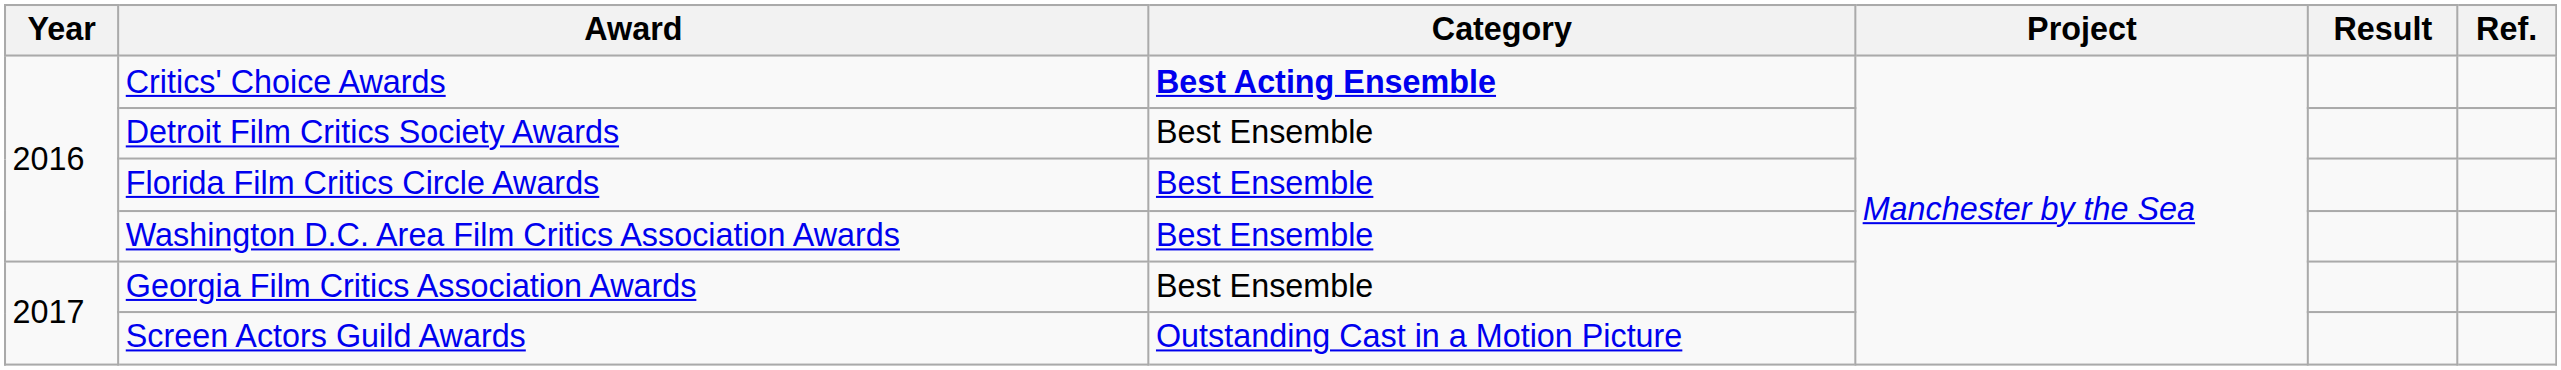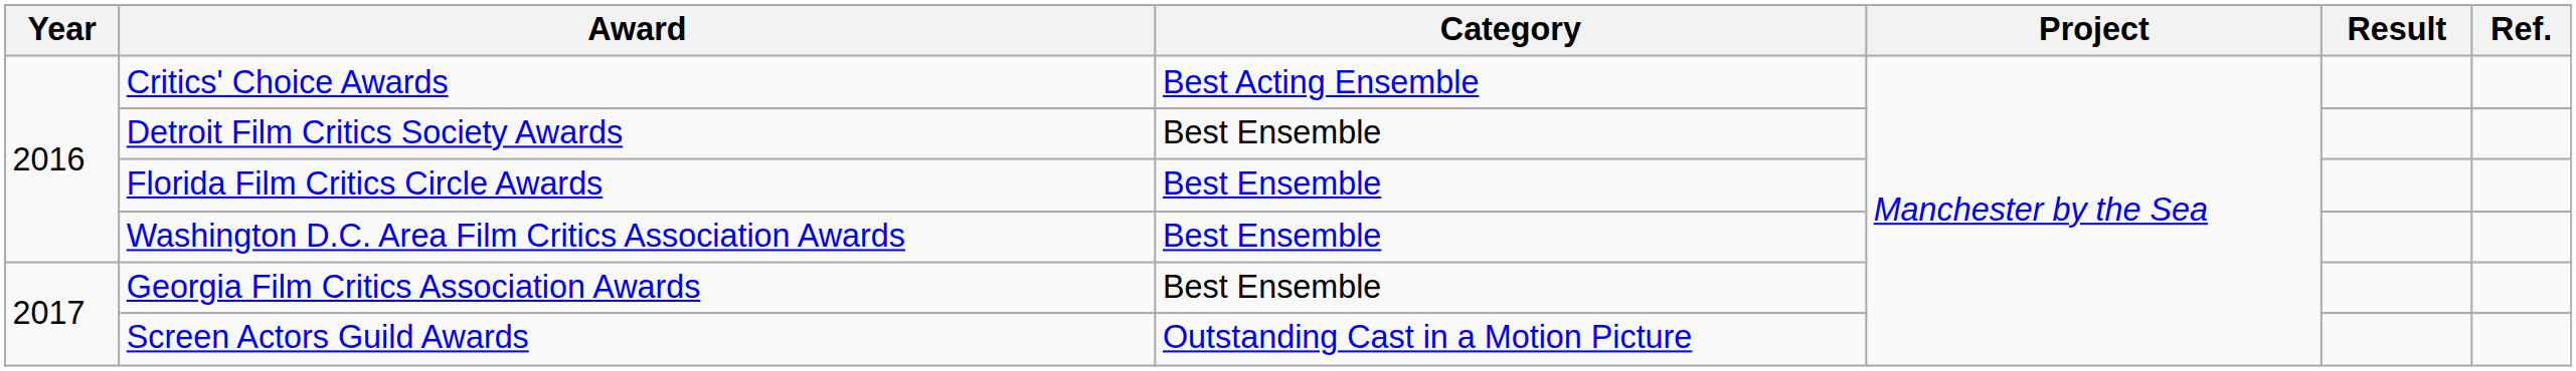Critics' Choice Awards | Category: bold -> normal
